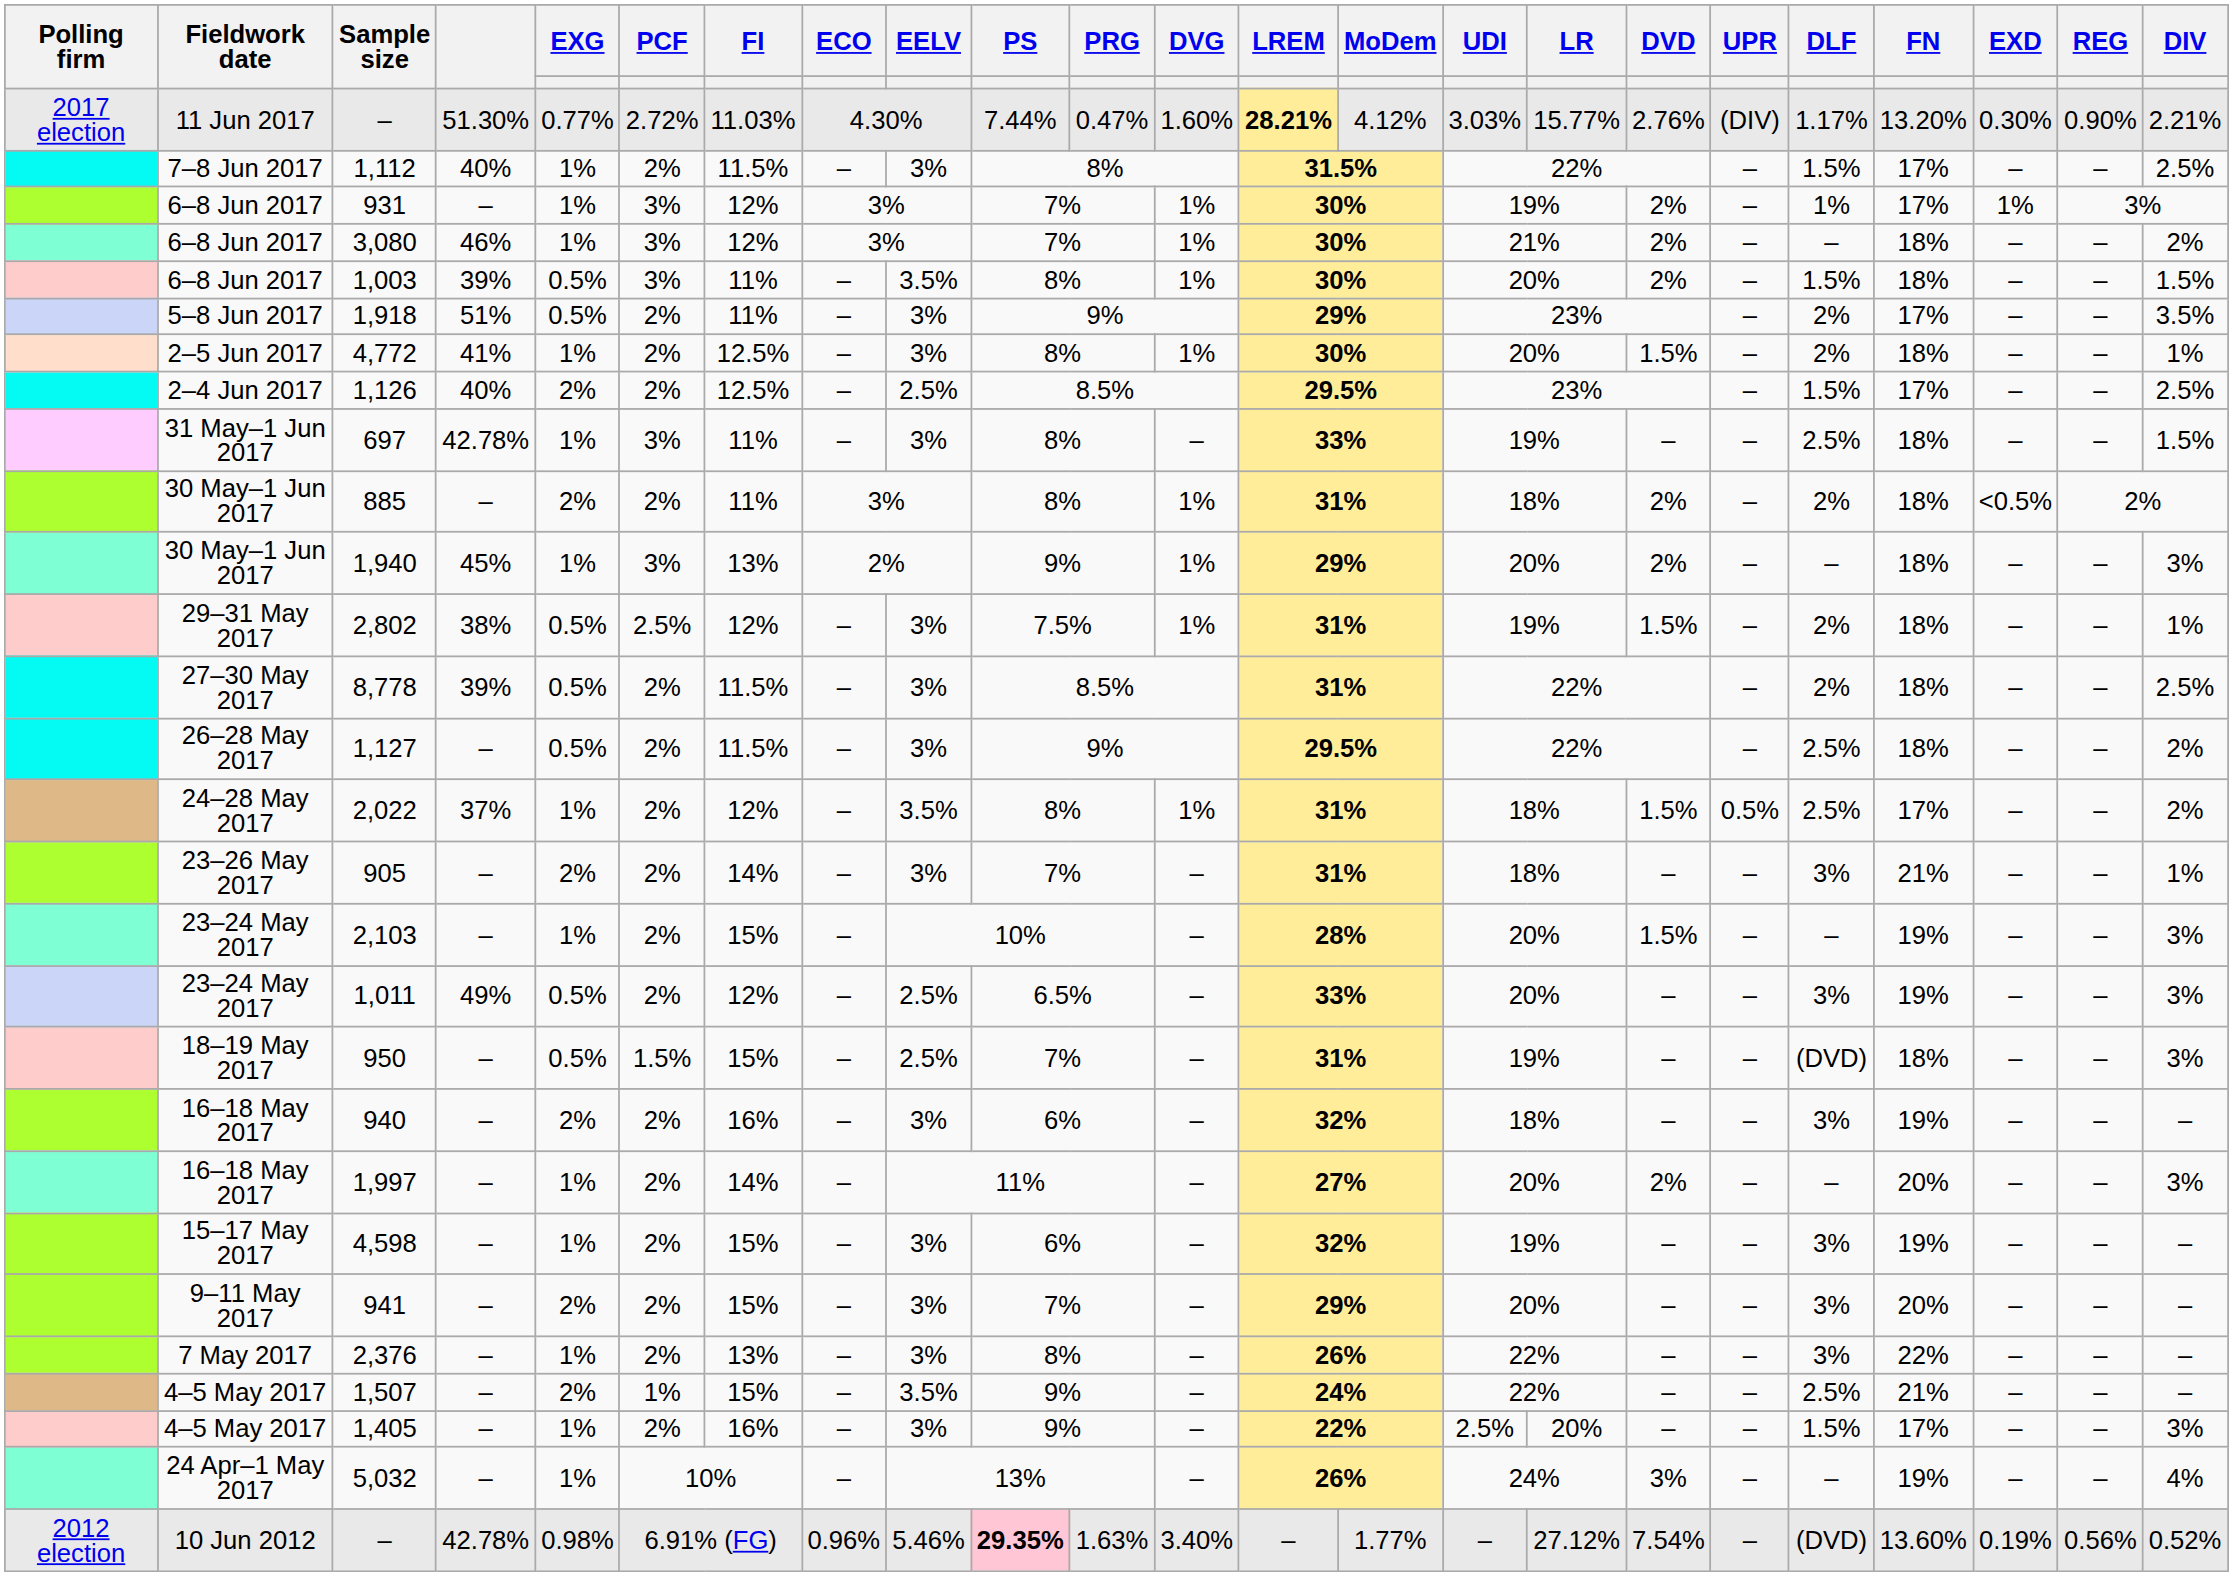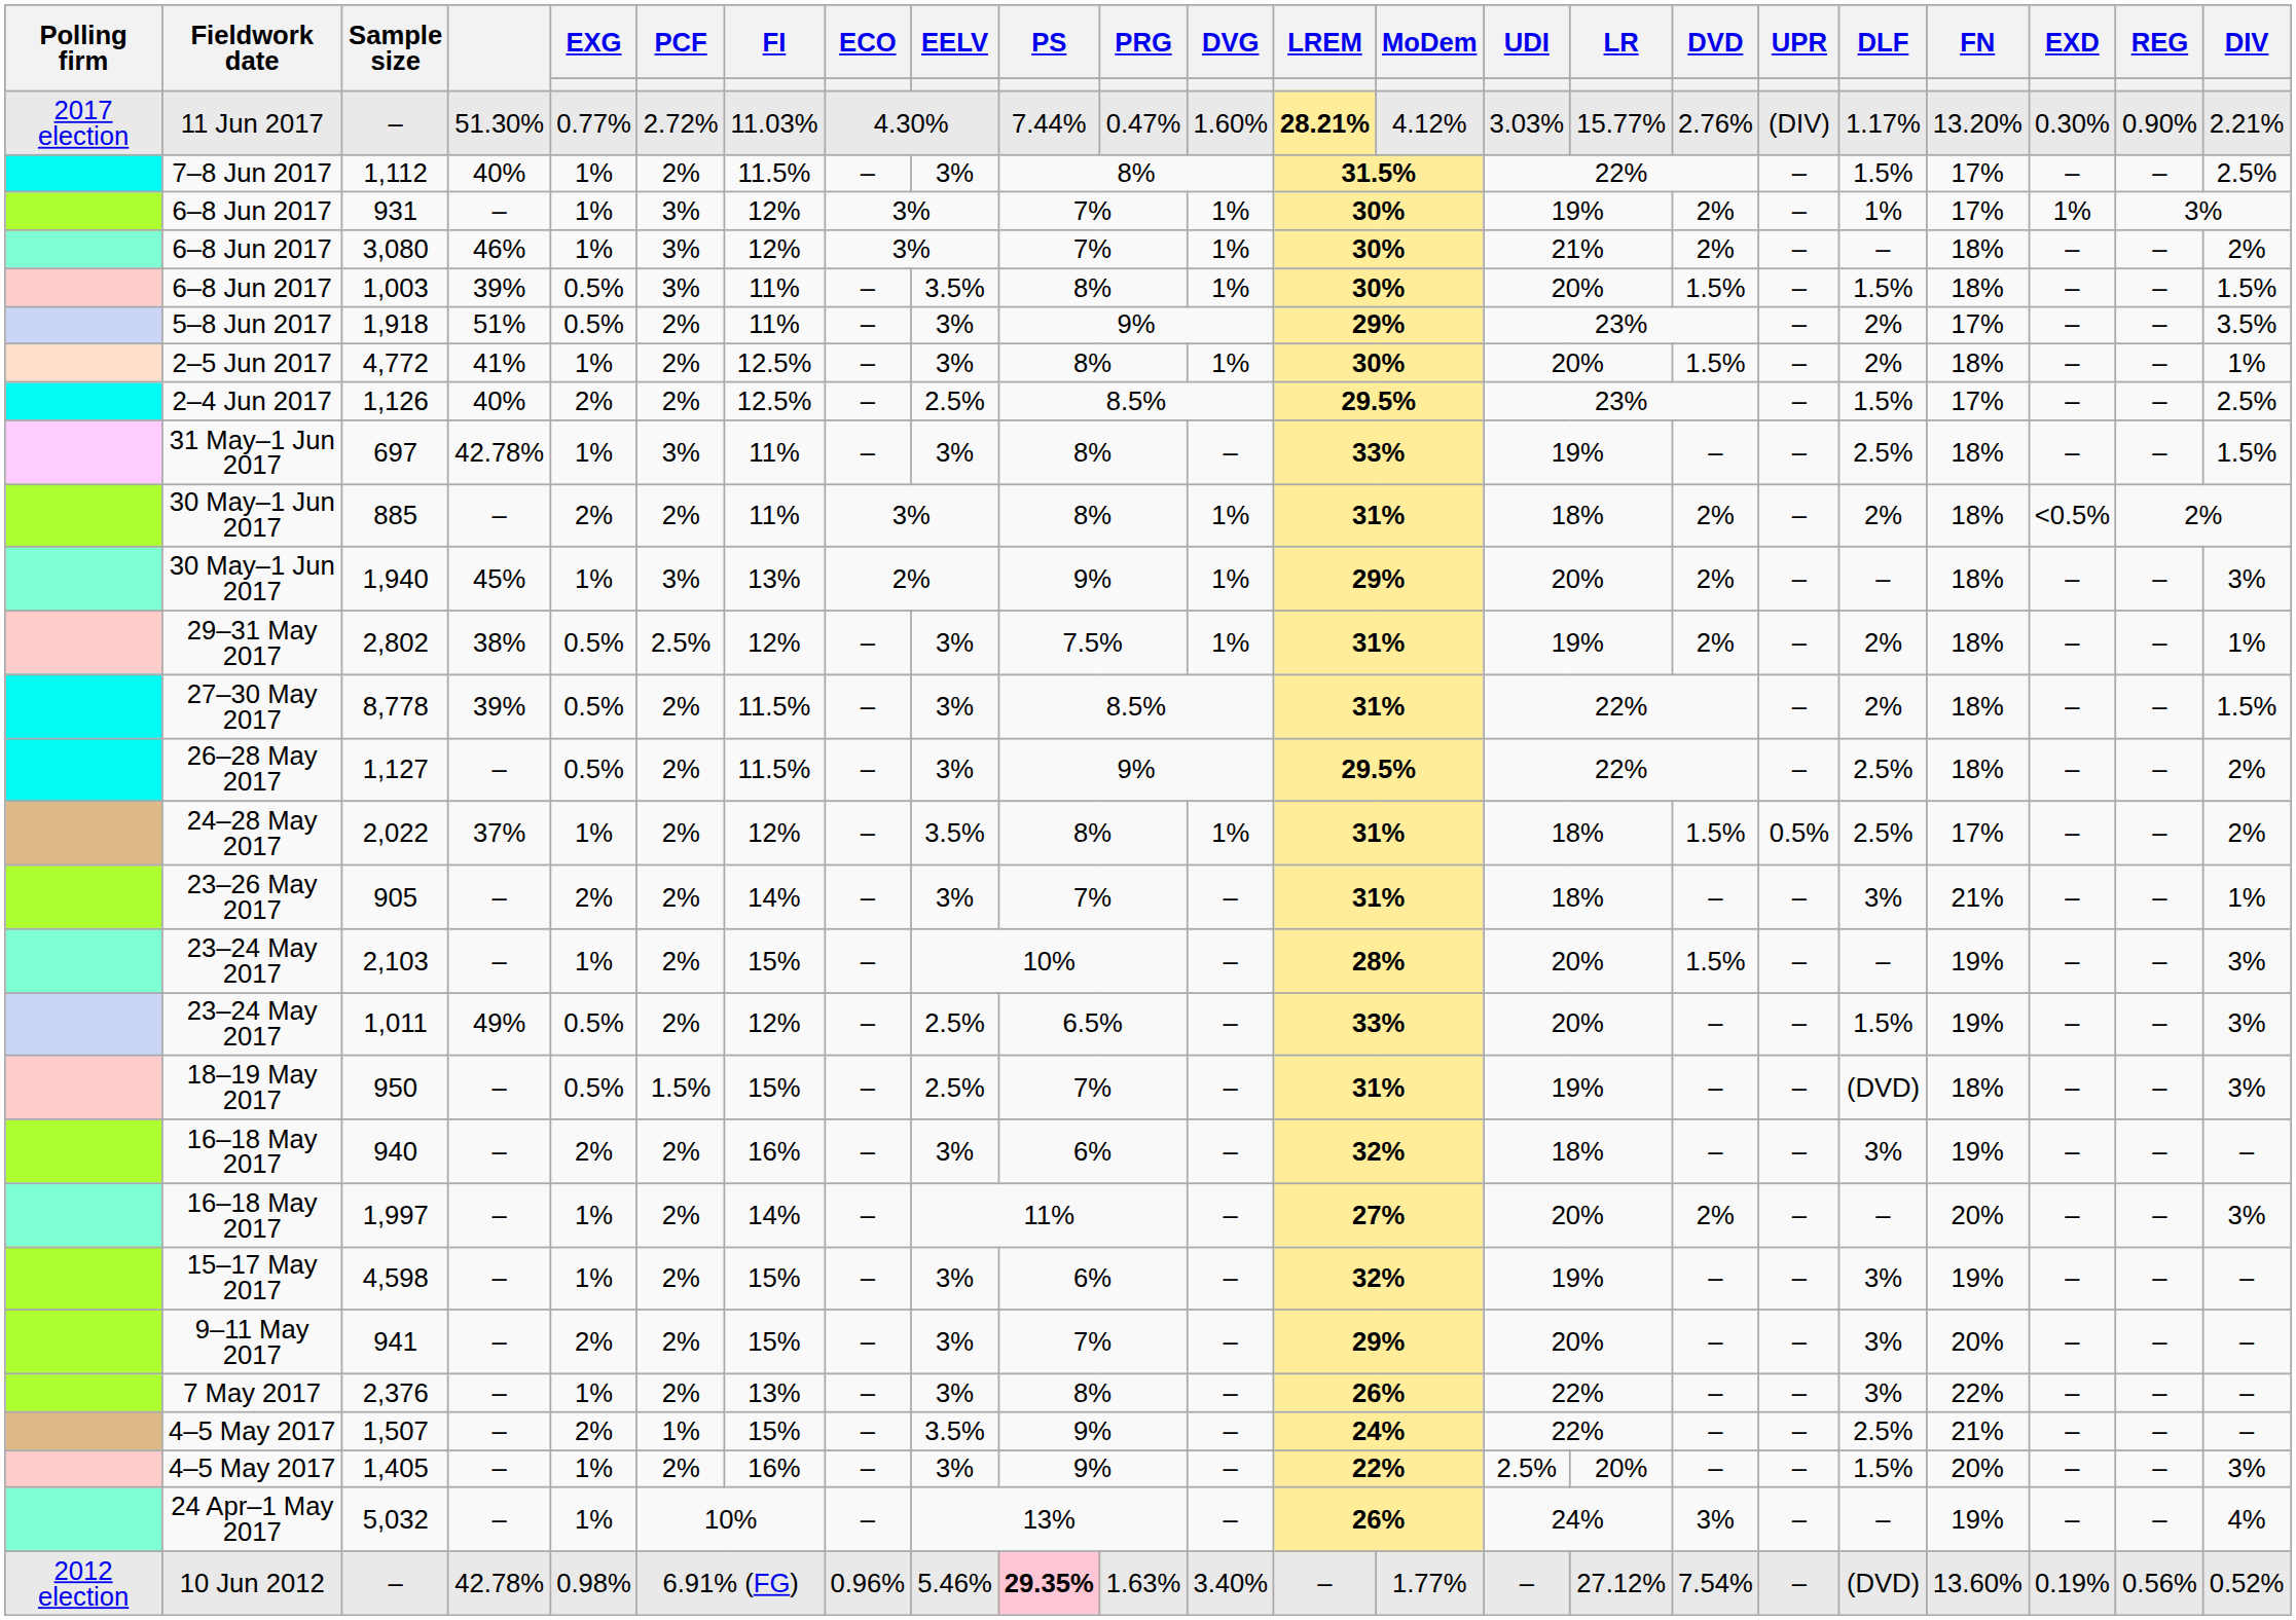1,003 | DVD: 2% -> 1.5%
2,802 | DVD: 1.5% -> 2%
8,778 | DIV: 2.5% -> 1.5%
1,011 | DLF: 3% -> 1.5%
1,405 | FN: 17% -> 20%
